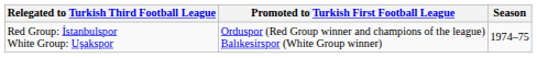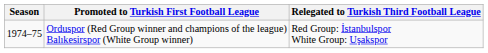columns swapped: Season <-> Relegated to Turkish Third Football League
